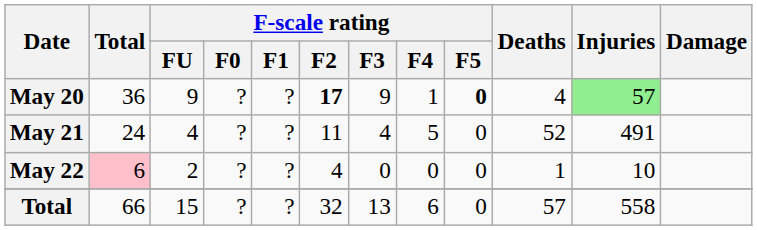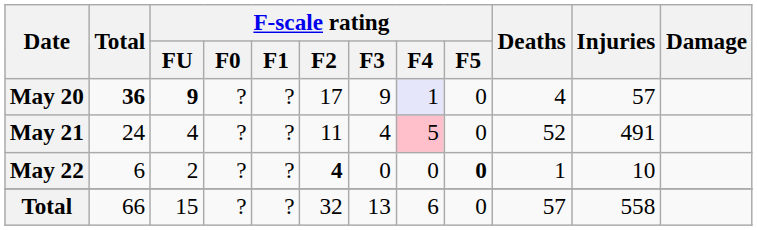May 20 | Total: normal -> bold
May 20 | F-scale rating / FU: normal -> bold
May 20 | F-scale rating / F2: bold -> normal
May 20 | F-scale rating / F4: no background -> lavender background
May 20 | F-scale rating / F5: bold -> normal
May 20 | Injuries: lightgreen background -> no background
May 21 | F-scale rating / F4: no background -> pink background
May 22 | Total: pink background -> no background
May 22 | F-scale rating / F2: normal -> bold
May 22 | F-scale rating / F5: normal -> bold
